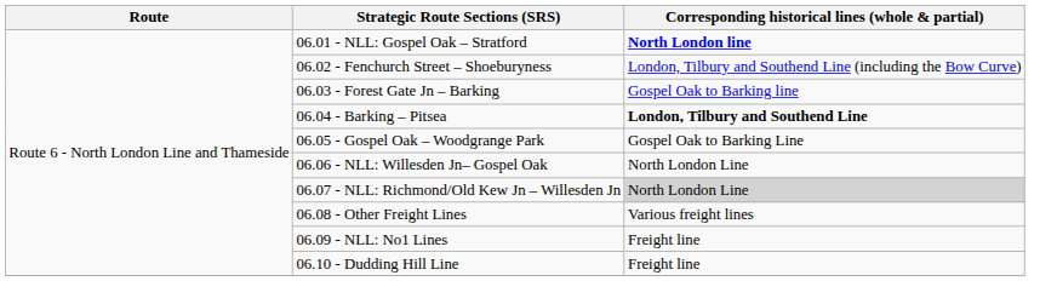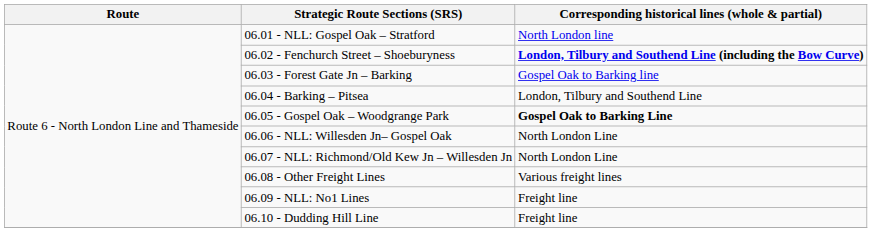06.01 - NLL: Gospel Oak – Stratford | Corresponding historical lines (whole & partial): bold -> normal
06.02 - Fenchurch Street – Shoeburyness | Corresponding historical lines (whole & partial): normal -> bold
06.04 - Barking – Pitsea | Corresponding historical lines (whole & partial): bold -> normal
06.05 - Gospel Oak – Woodgrange Park | Corresponding historical lines (whole & partial): normal -> bold
06.07 - NLL: Richmond/Old Kew Jn – Willesden Jn | Corresponding historical lines (whole & partial): lightgrey background -> no background
